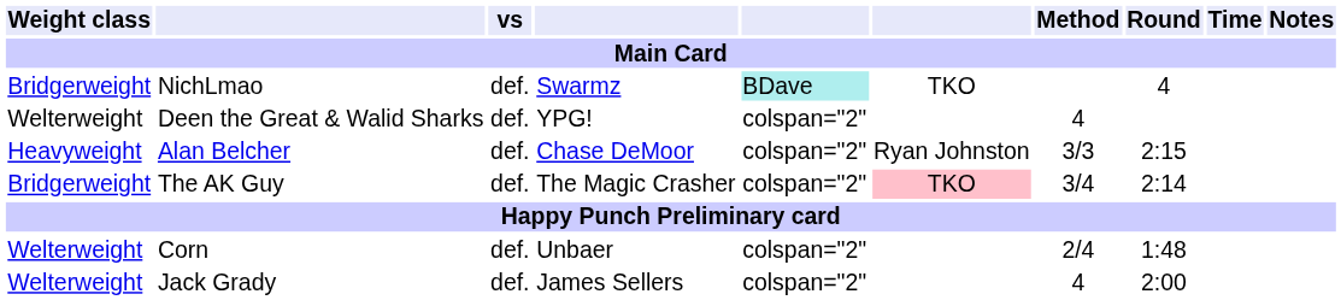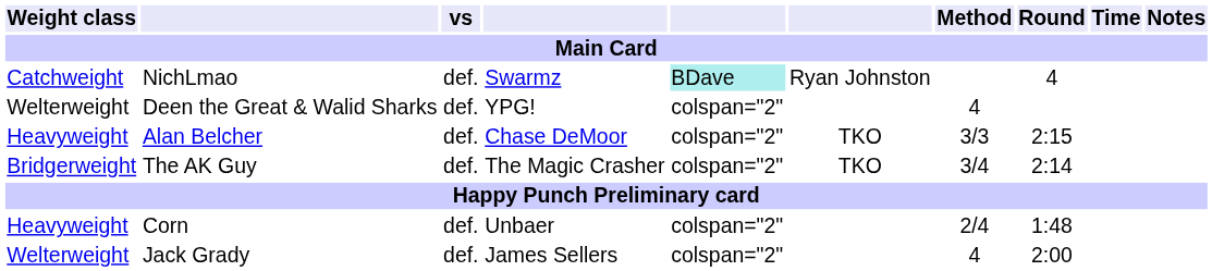NichLmao | Weight class: Bridgerweight -> Catchweight
NichLmao | column 6: TKO -> Ryan Johnston
Alan Belcher | column 6: Ryan Johnston -> TKO
The AK Guy | column 6: pink background -> no background
Corn | Weight class: Welterweight -> Heavyweight
